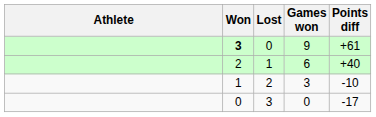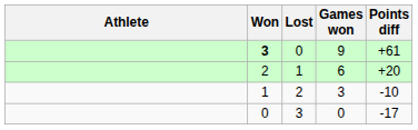row 3 | Points diff: +40 -> +20
